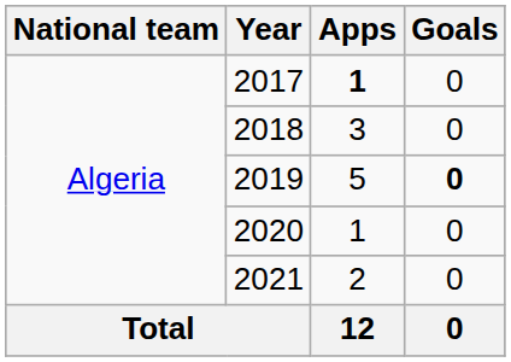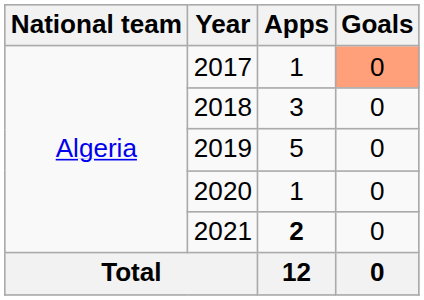2017 | Apps: bold -> normal
2017 | Goals: no background -> lightsalmon background
2019 | Goals: bold -> normal
2021 | Apps: normal -> bold
